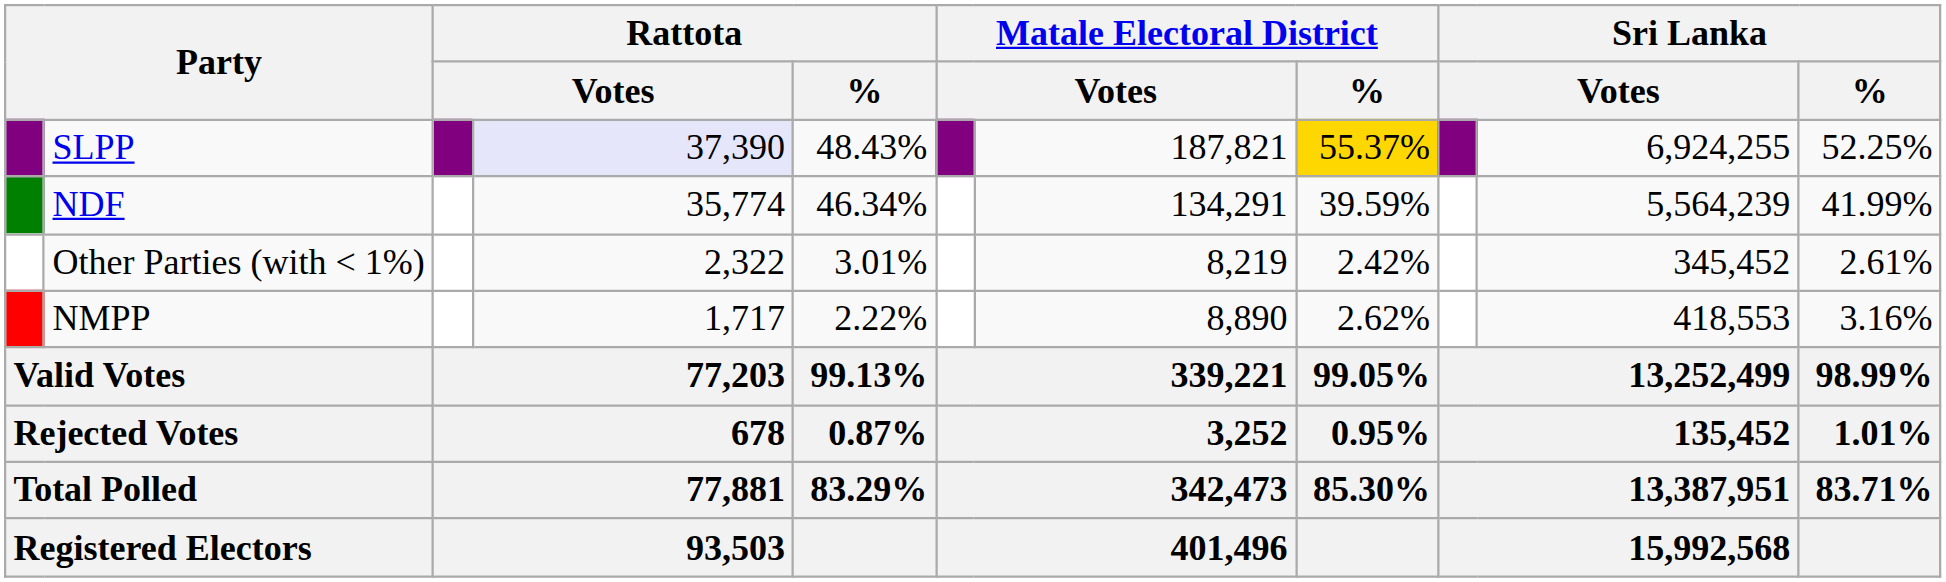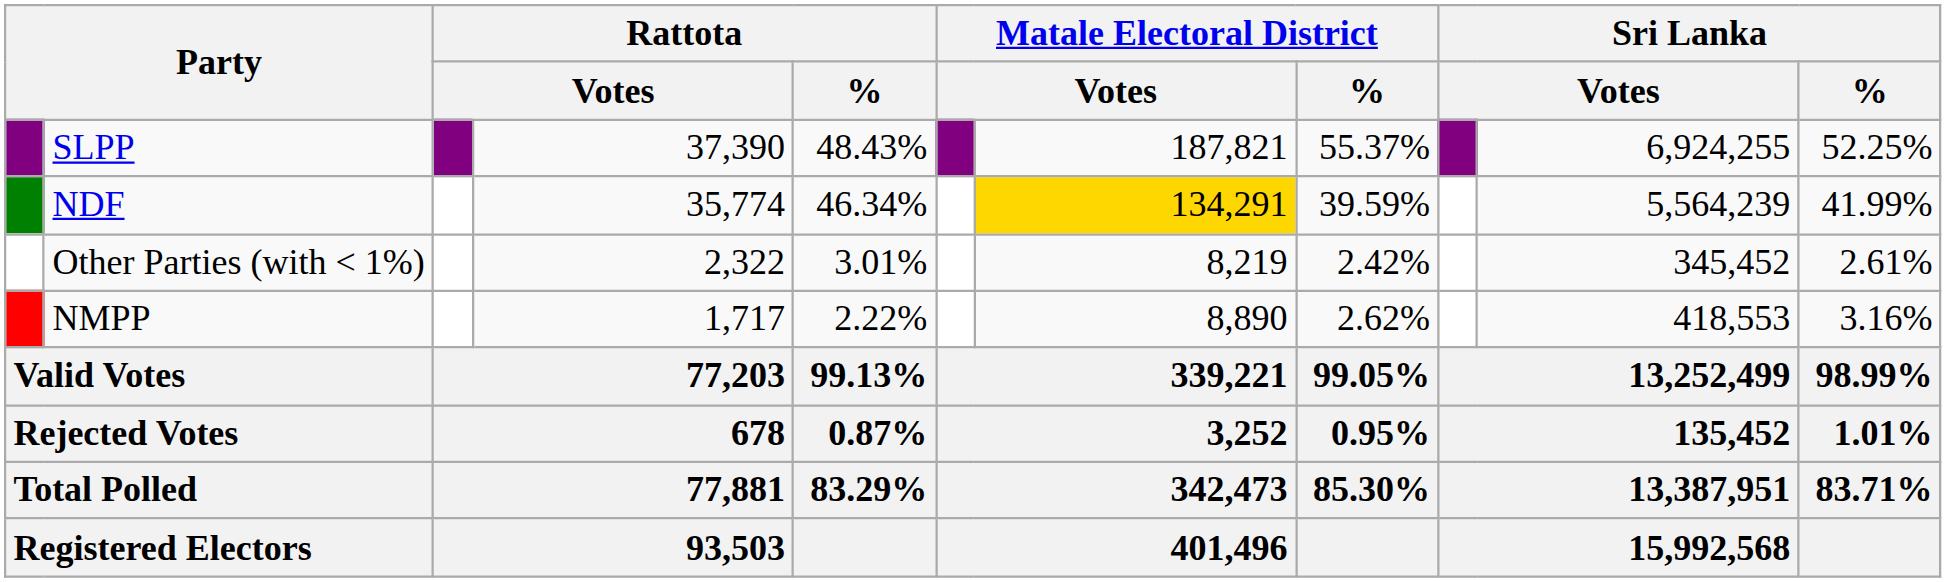SLPP | column 4: lavender background -> no background
SLPP | Matale Electoral District / %: gold background -> no background
NDF | column 7: no background -> gold background
